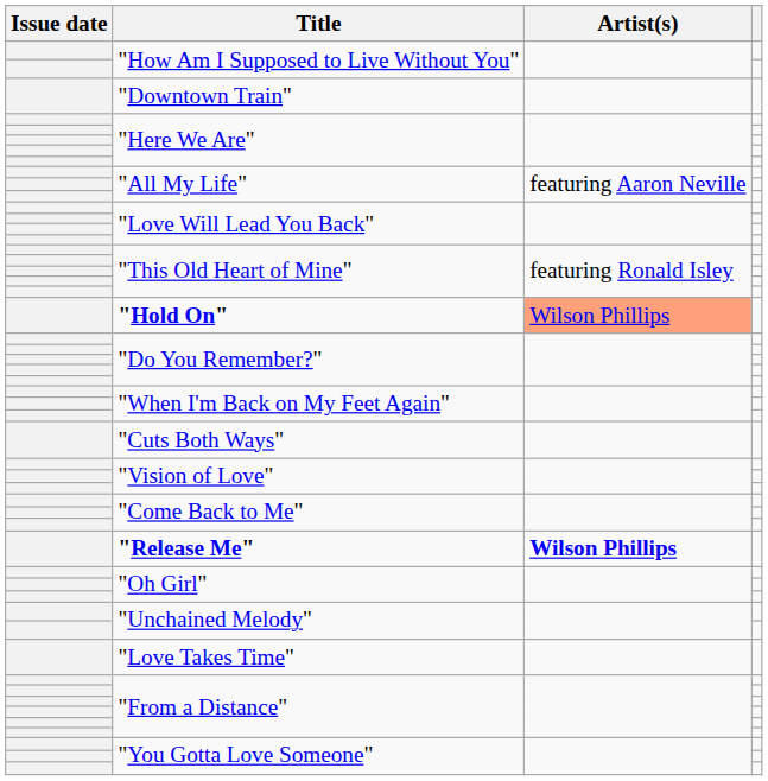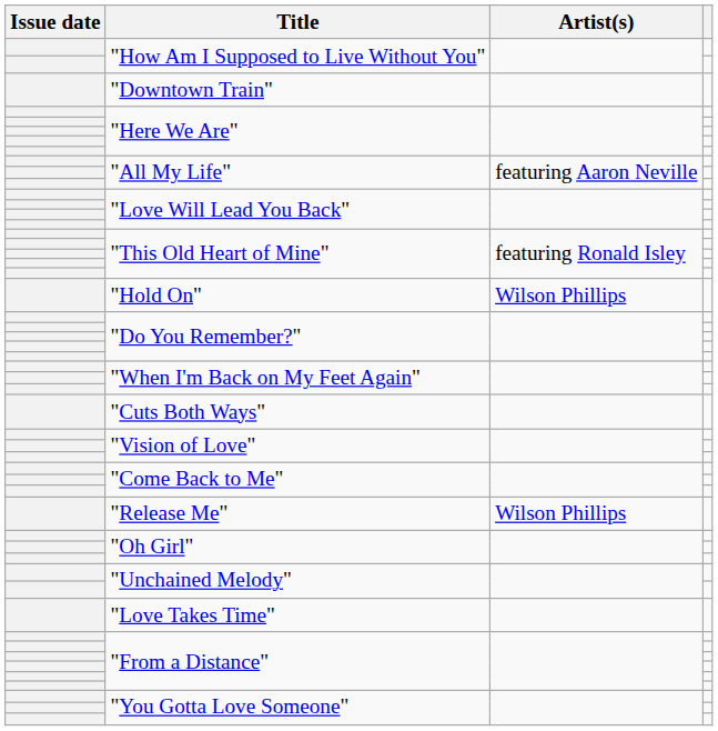"Hold On" | Title: bold -> normal
"Hold On" | Artist(s): lightsalmon background -> no background
"Release Me" | Title: bold -> normal
"Release Me" | Artist(s): bold -> normal
